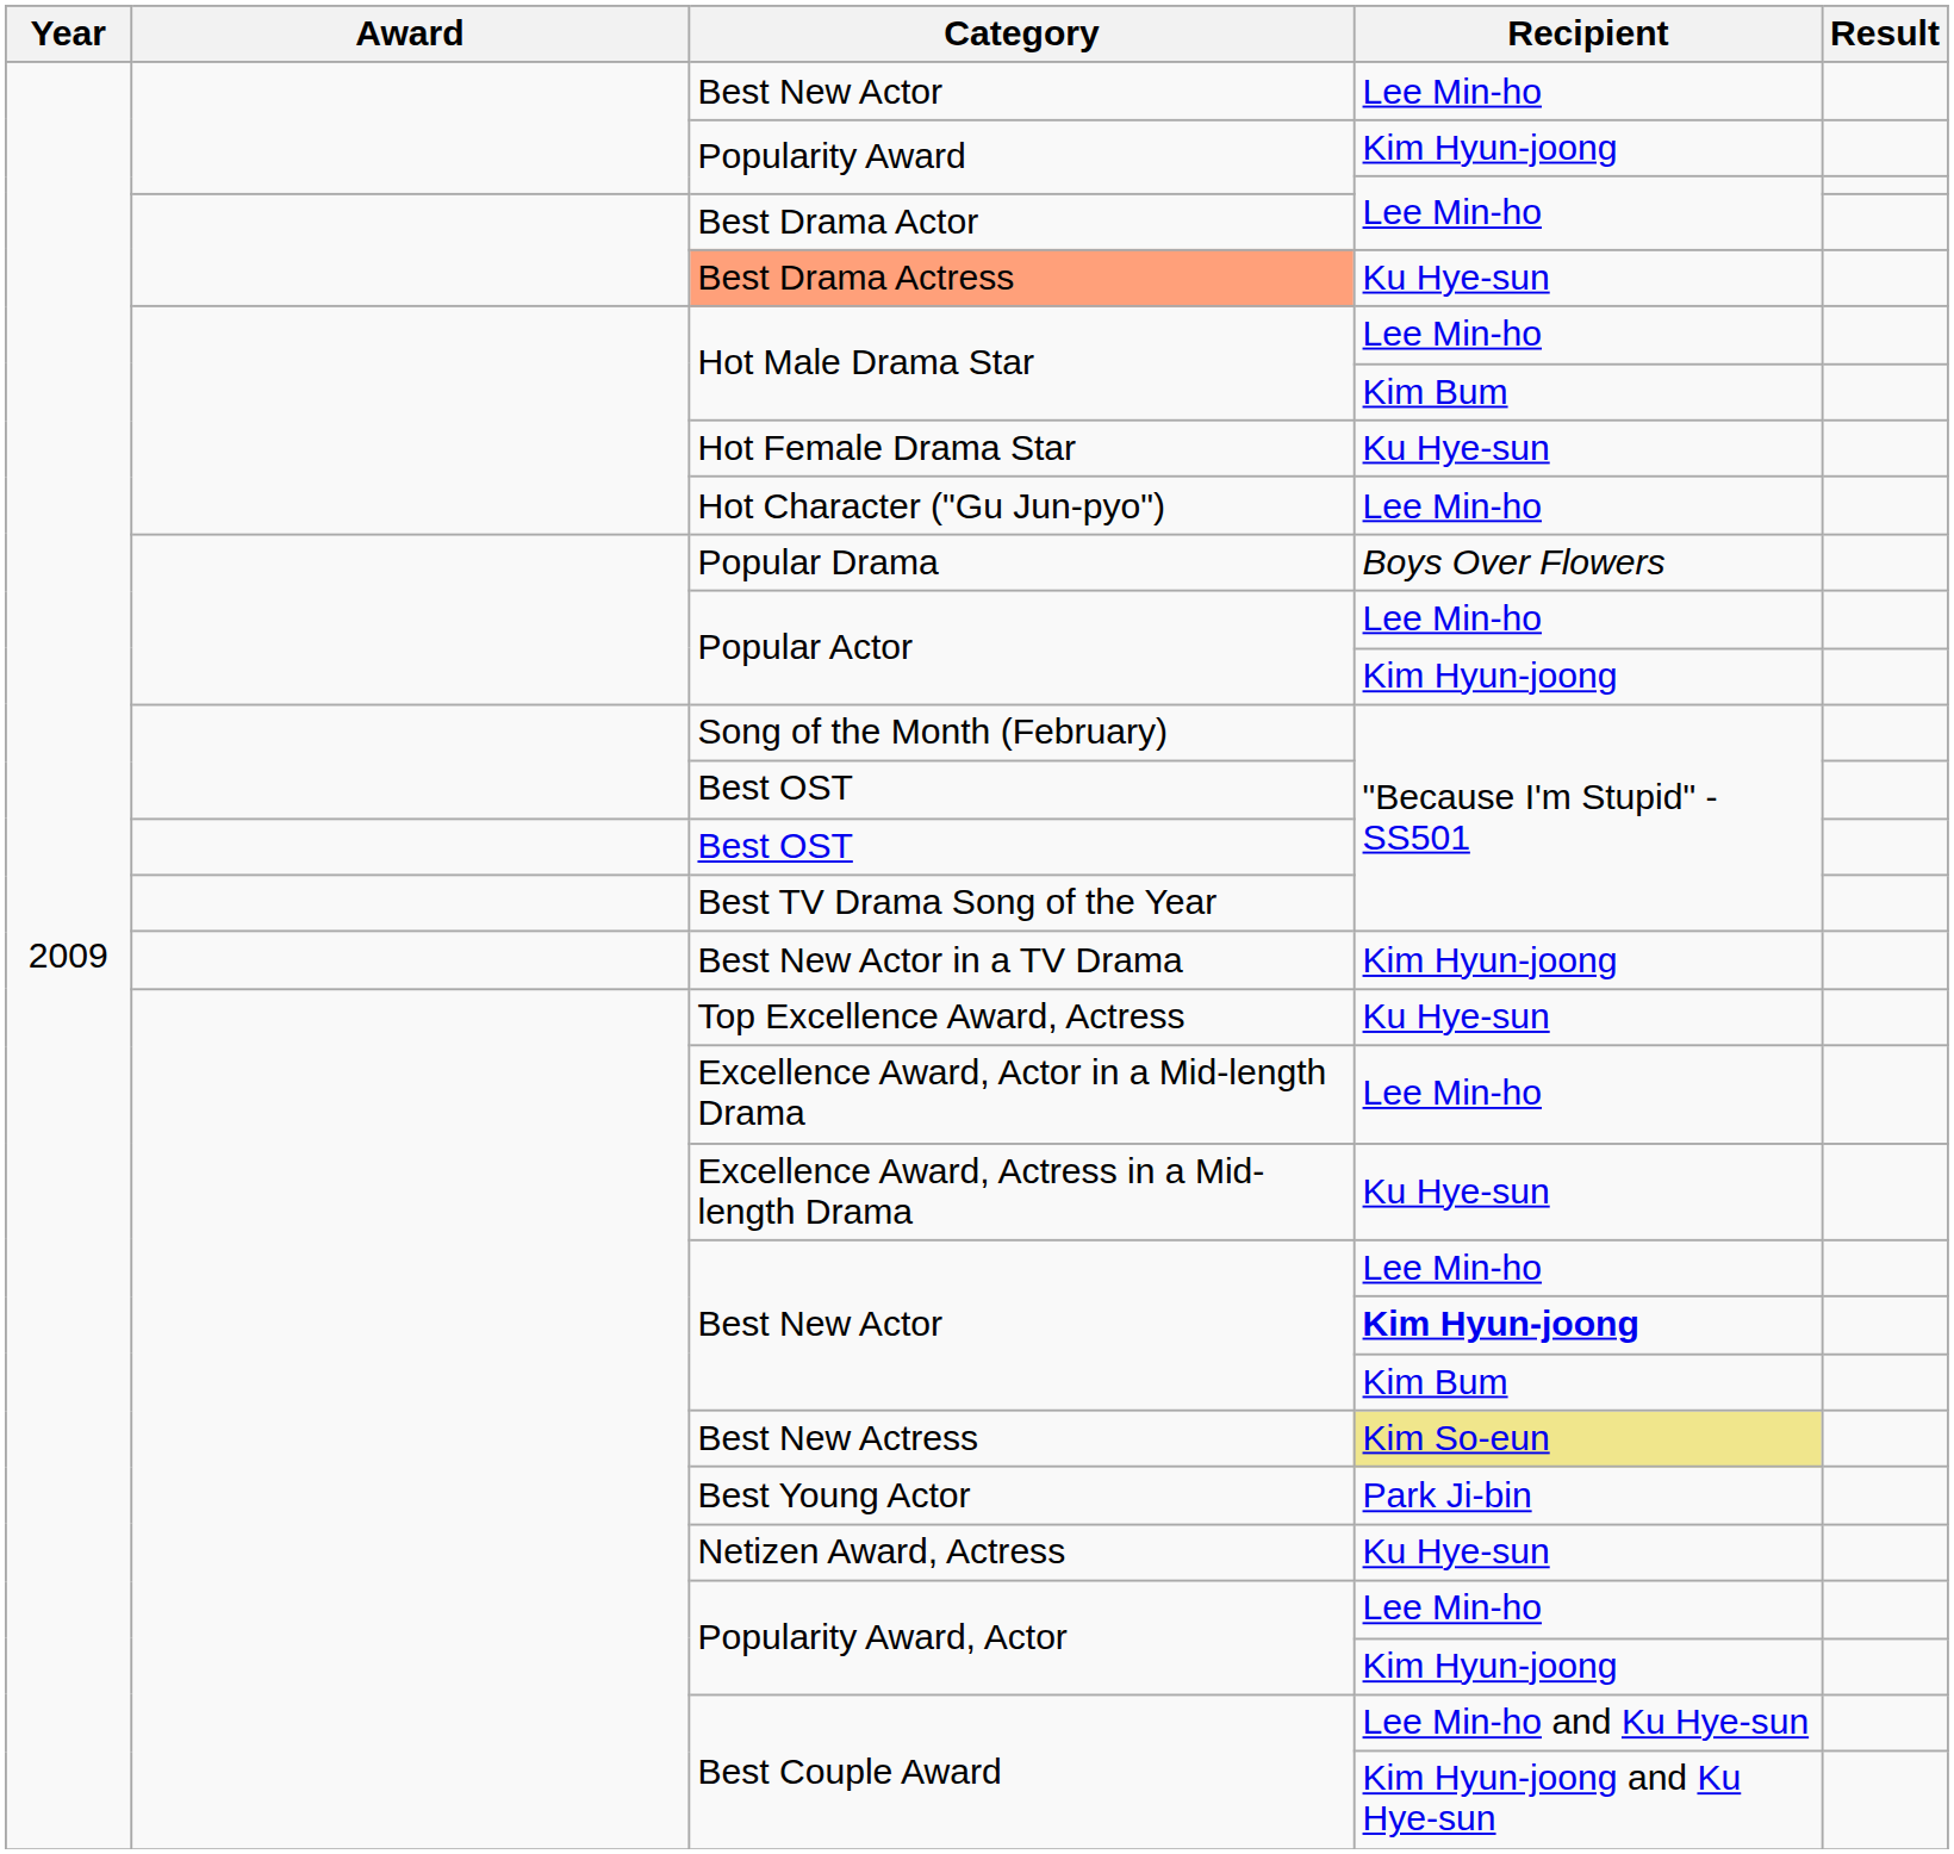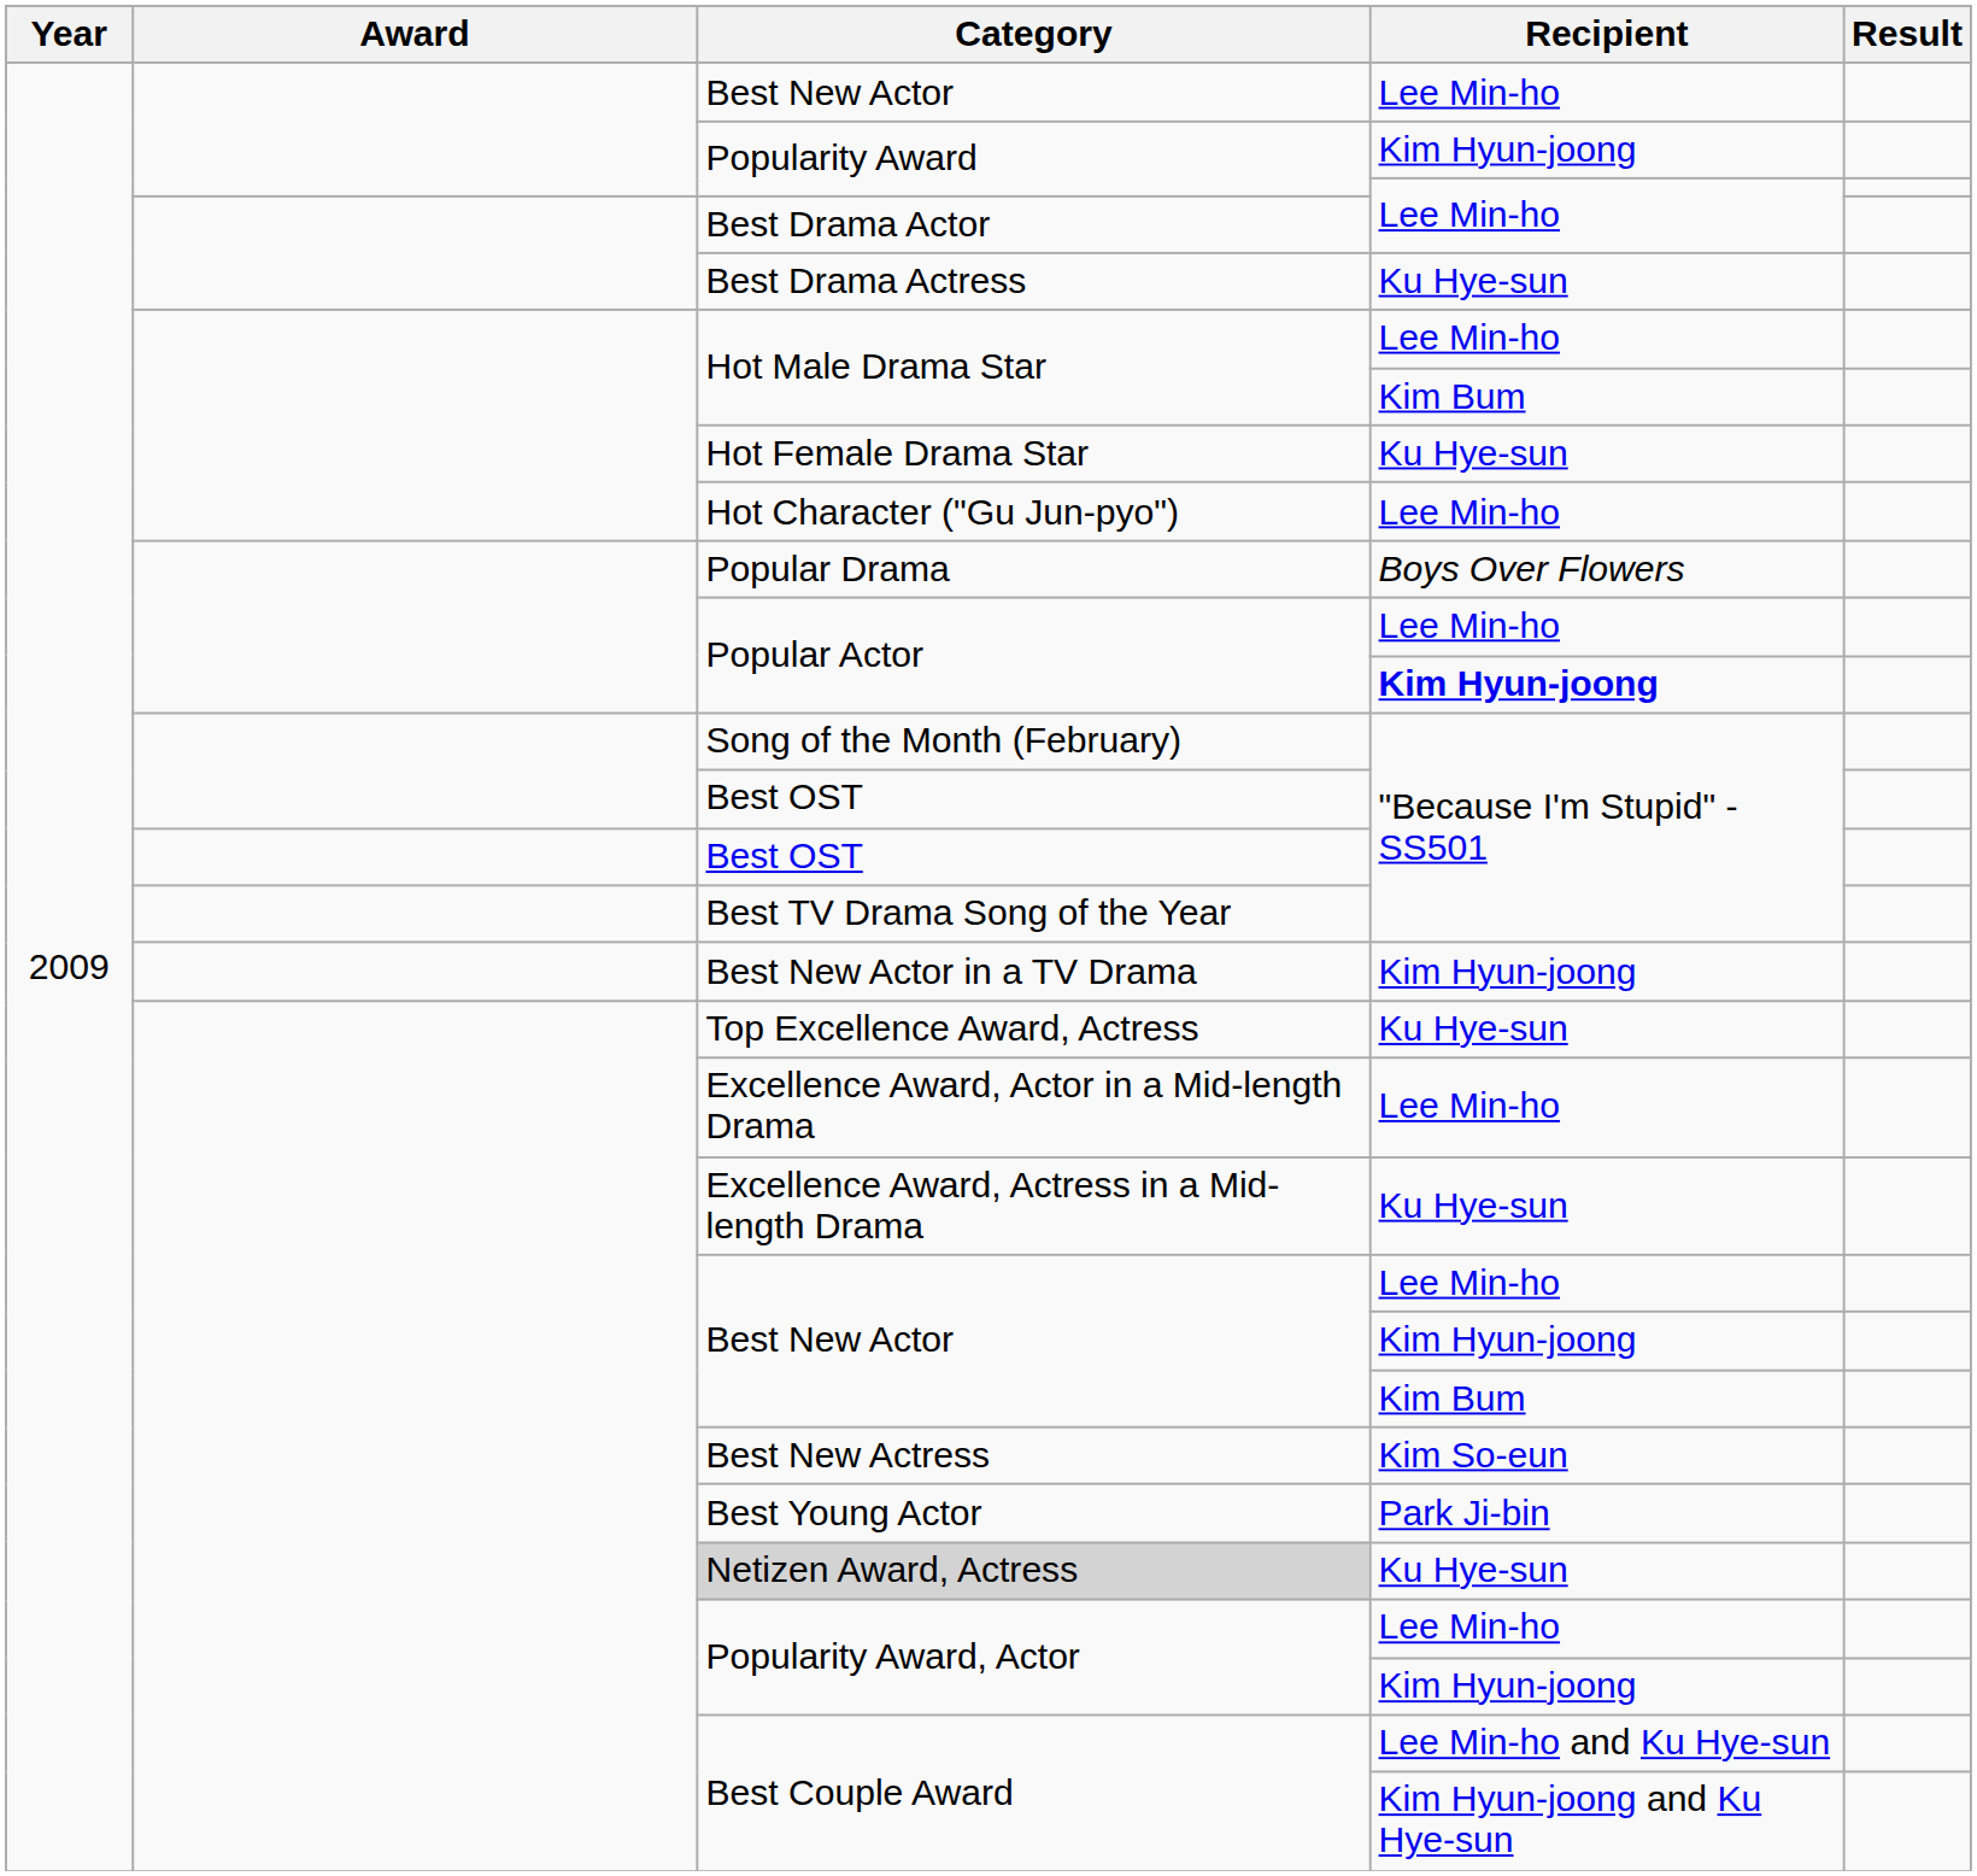Best Drama Actress | Category: lightsalmon background -> no background
Popular Actor / Kim Hyun-joong | Recipient: normal -> bold
Best New Actor / Kim Hyun-joong | Recipient: bold -> normal
Best New Actress | Recipient: khaki background -> no background
Netizen Award, Actress | Category: no background -> lightgrey background
